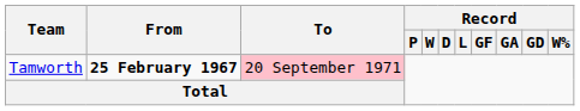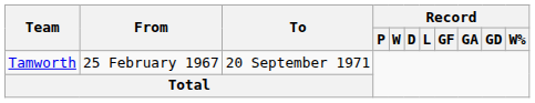Tamworth | From: bold -> normal
Tamworth | To: pink background -> no background
